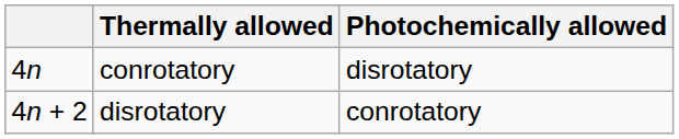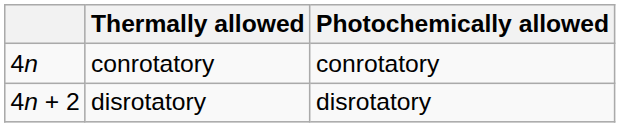row 2 | Photochemically allowed: disrotatory -> conrotatory
row 3 | Photochemically allowed: conrotatory -> disrotatory
